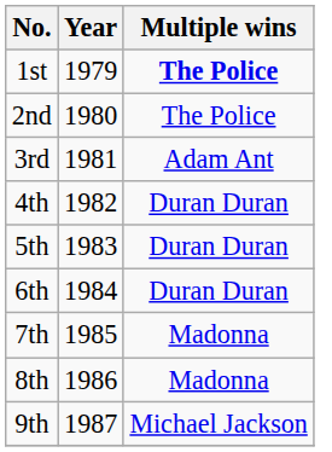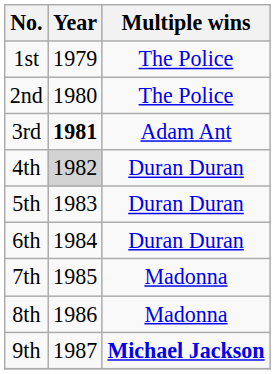1st | Multiple wins: bold -> normal
3rd | Year: normal -> bold
4th | Year: no background -> lightgrey background
9th | Multiple wins: normal -> bold
